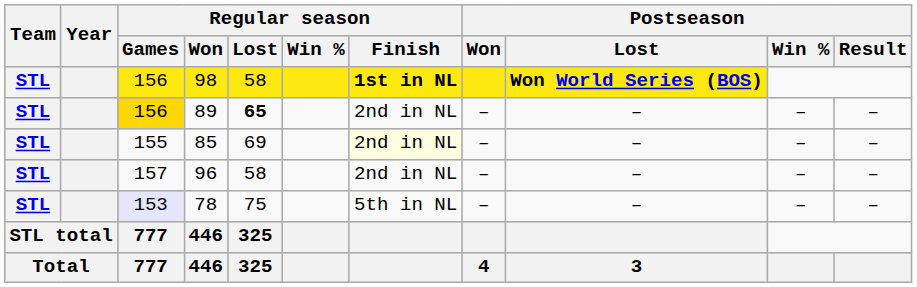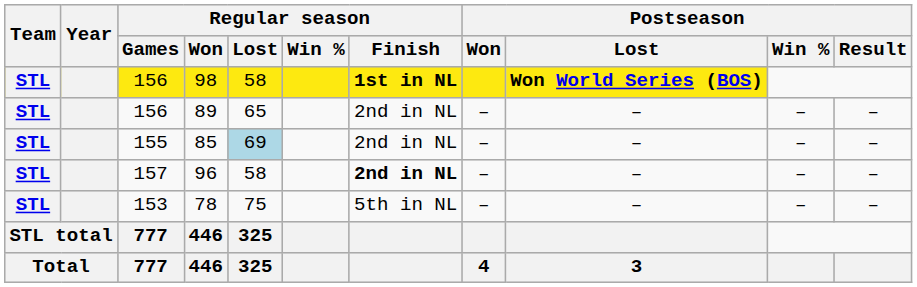89 | Regular season / Games: gold background -> no background
89 | Regular season / Lost: bold -> normal
85 | Regular season / Lost: no background -> lightblue background
85 | Regular season / Finish: lightyellow background -> no background
96 | Regular season / Finish: normal -> bold
78 | Regular season / Games: lavender background -> no background
